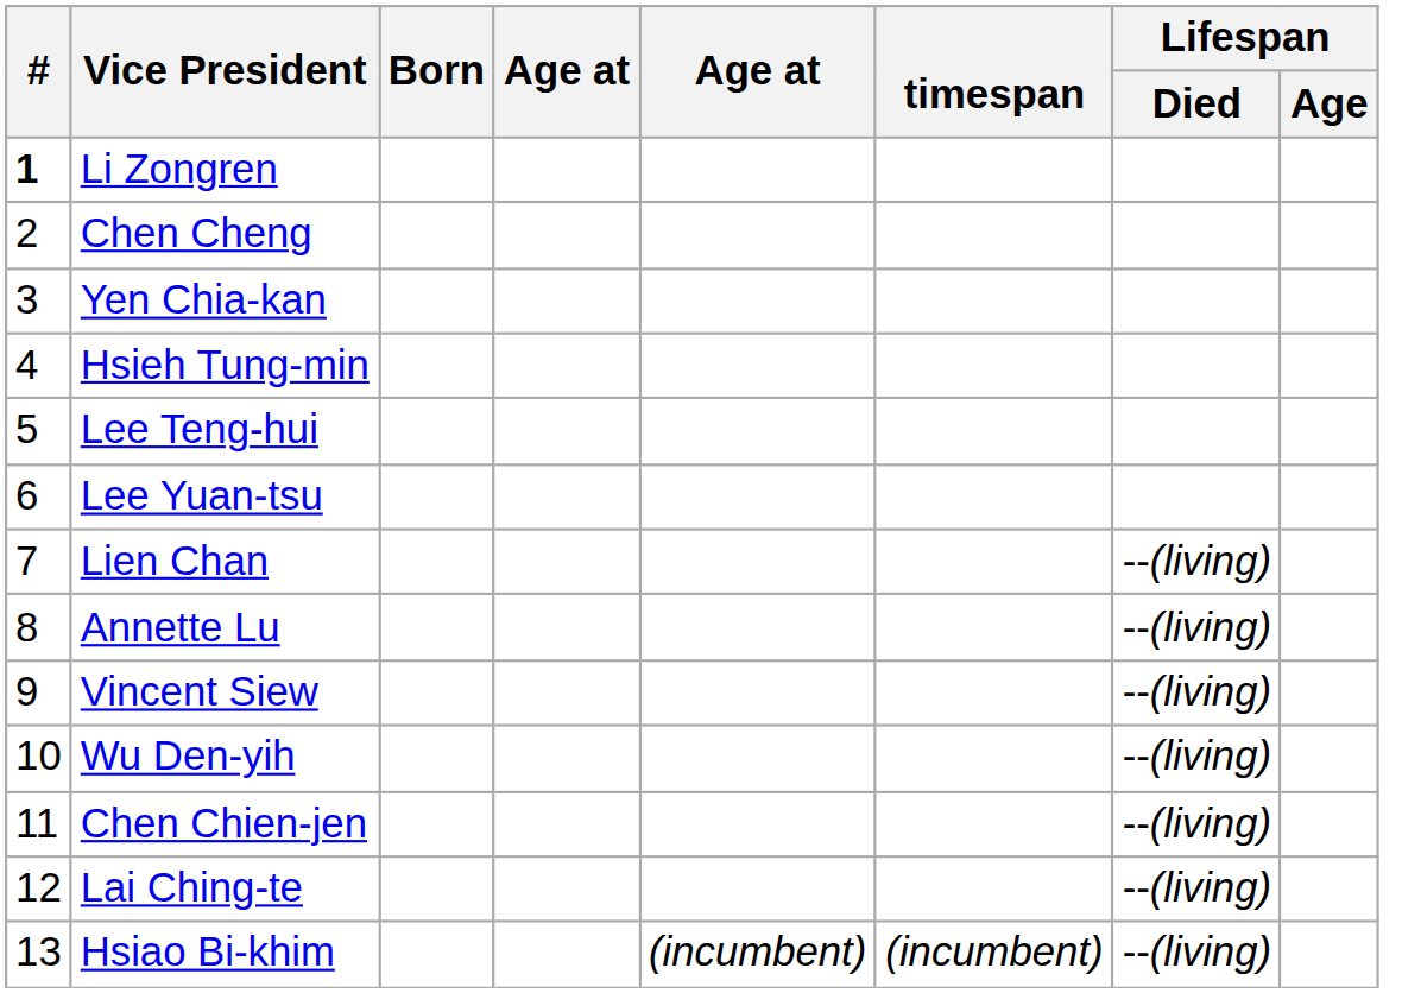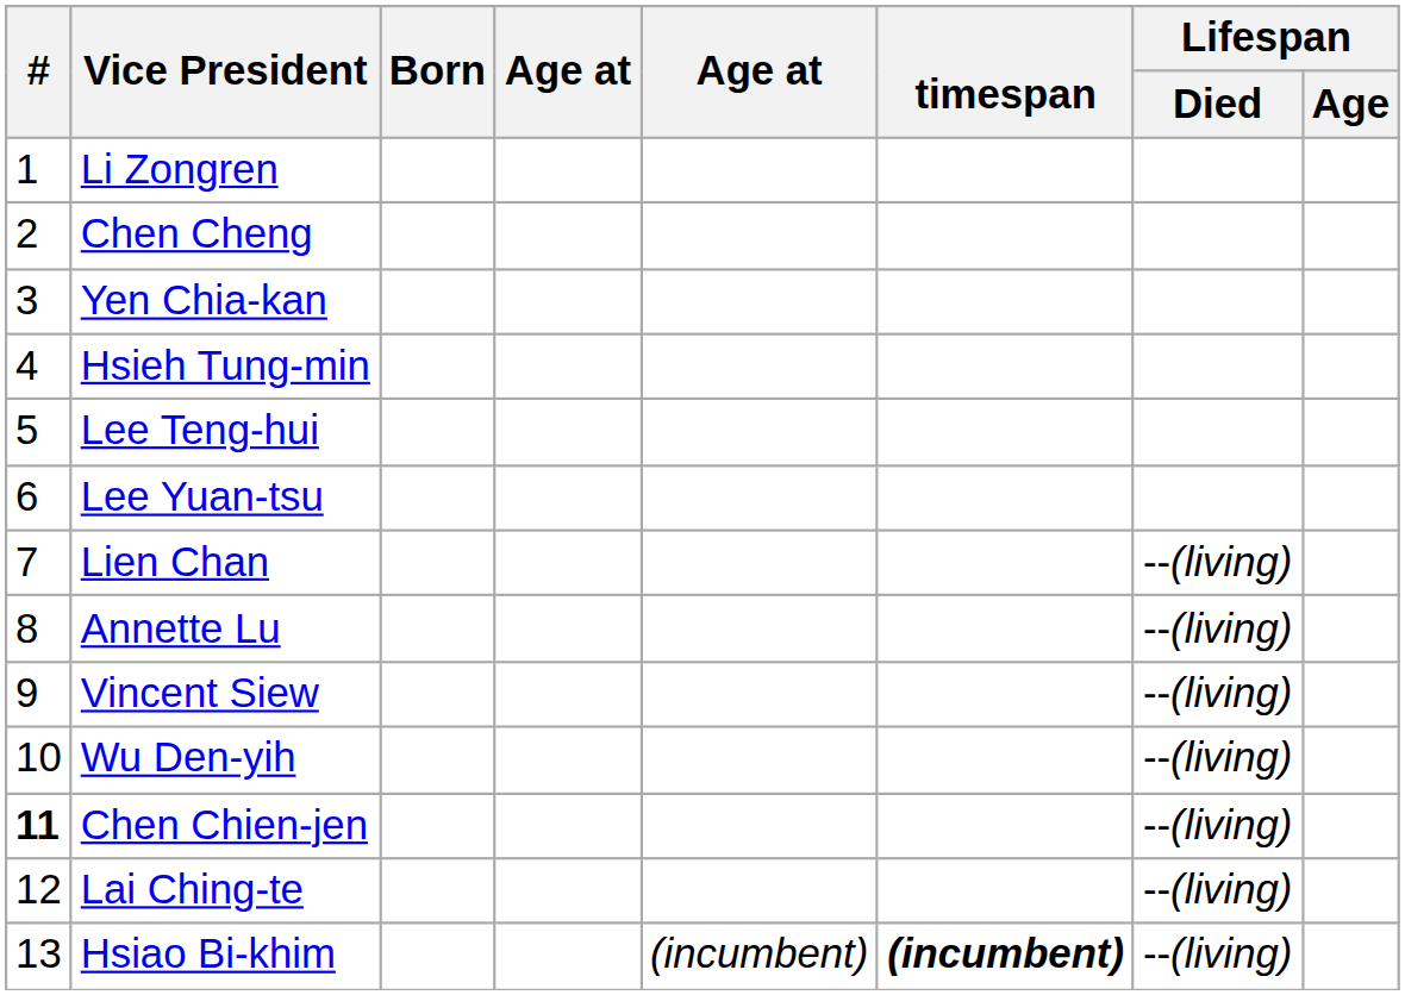Li Zongren | #: bold -> normal
Chen Chien-jen | #: normal -> bold
Hsiao Bi-khim | timespan: normal -> bold
